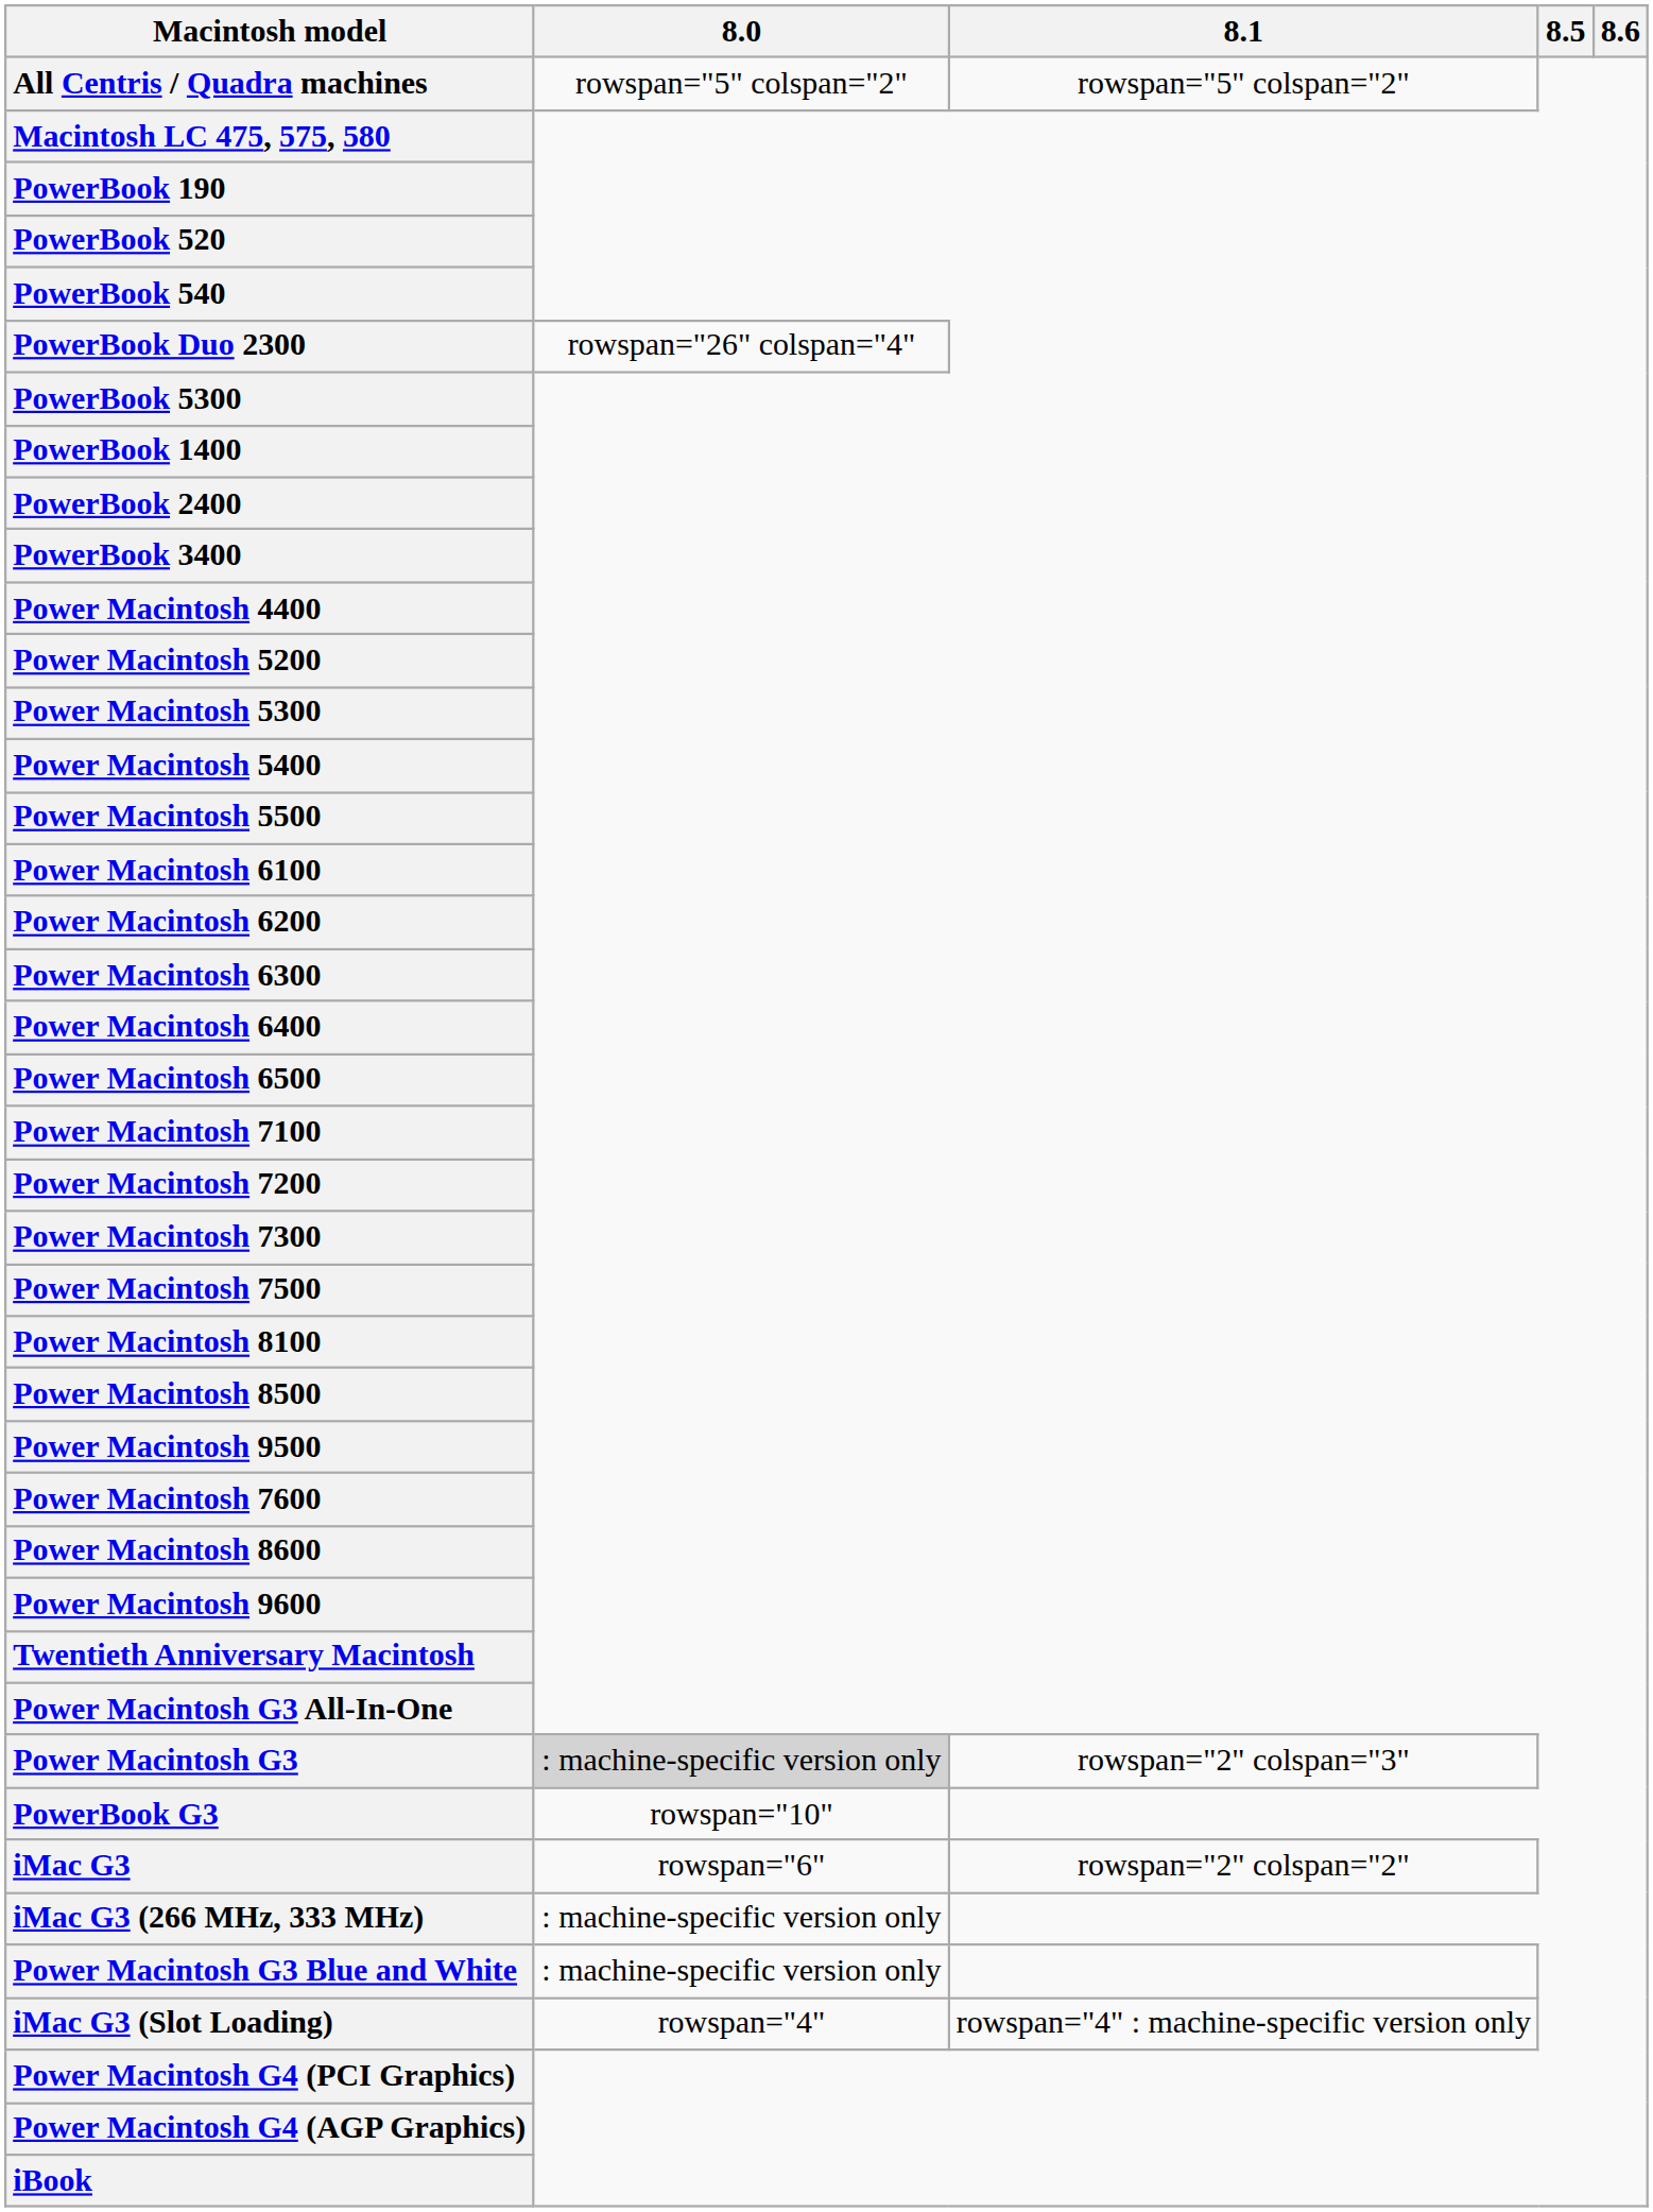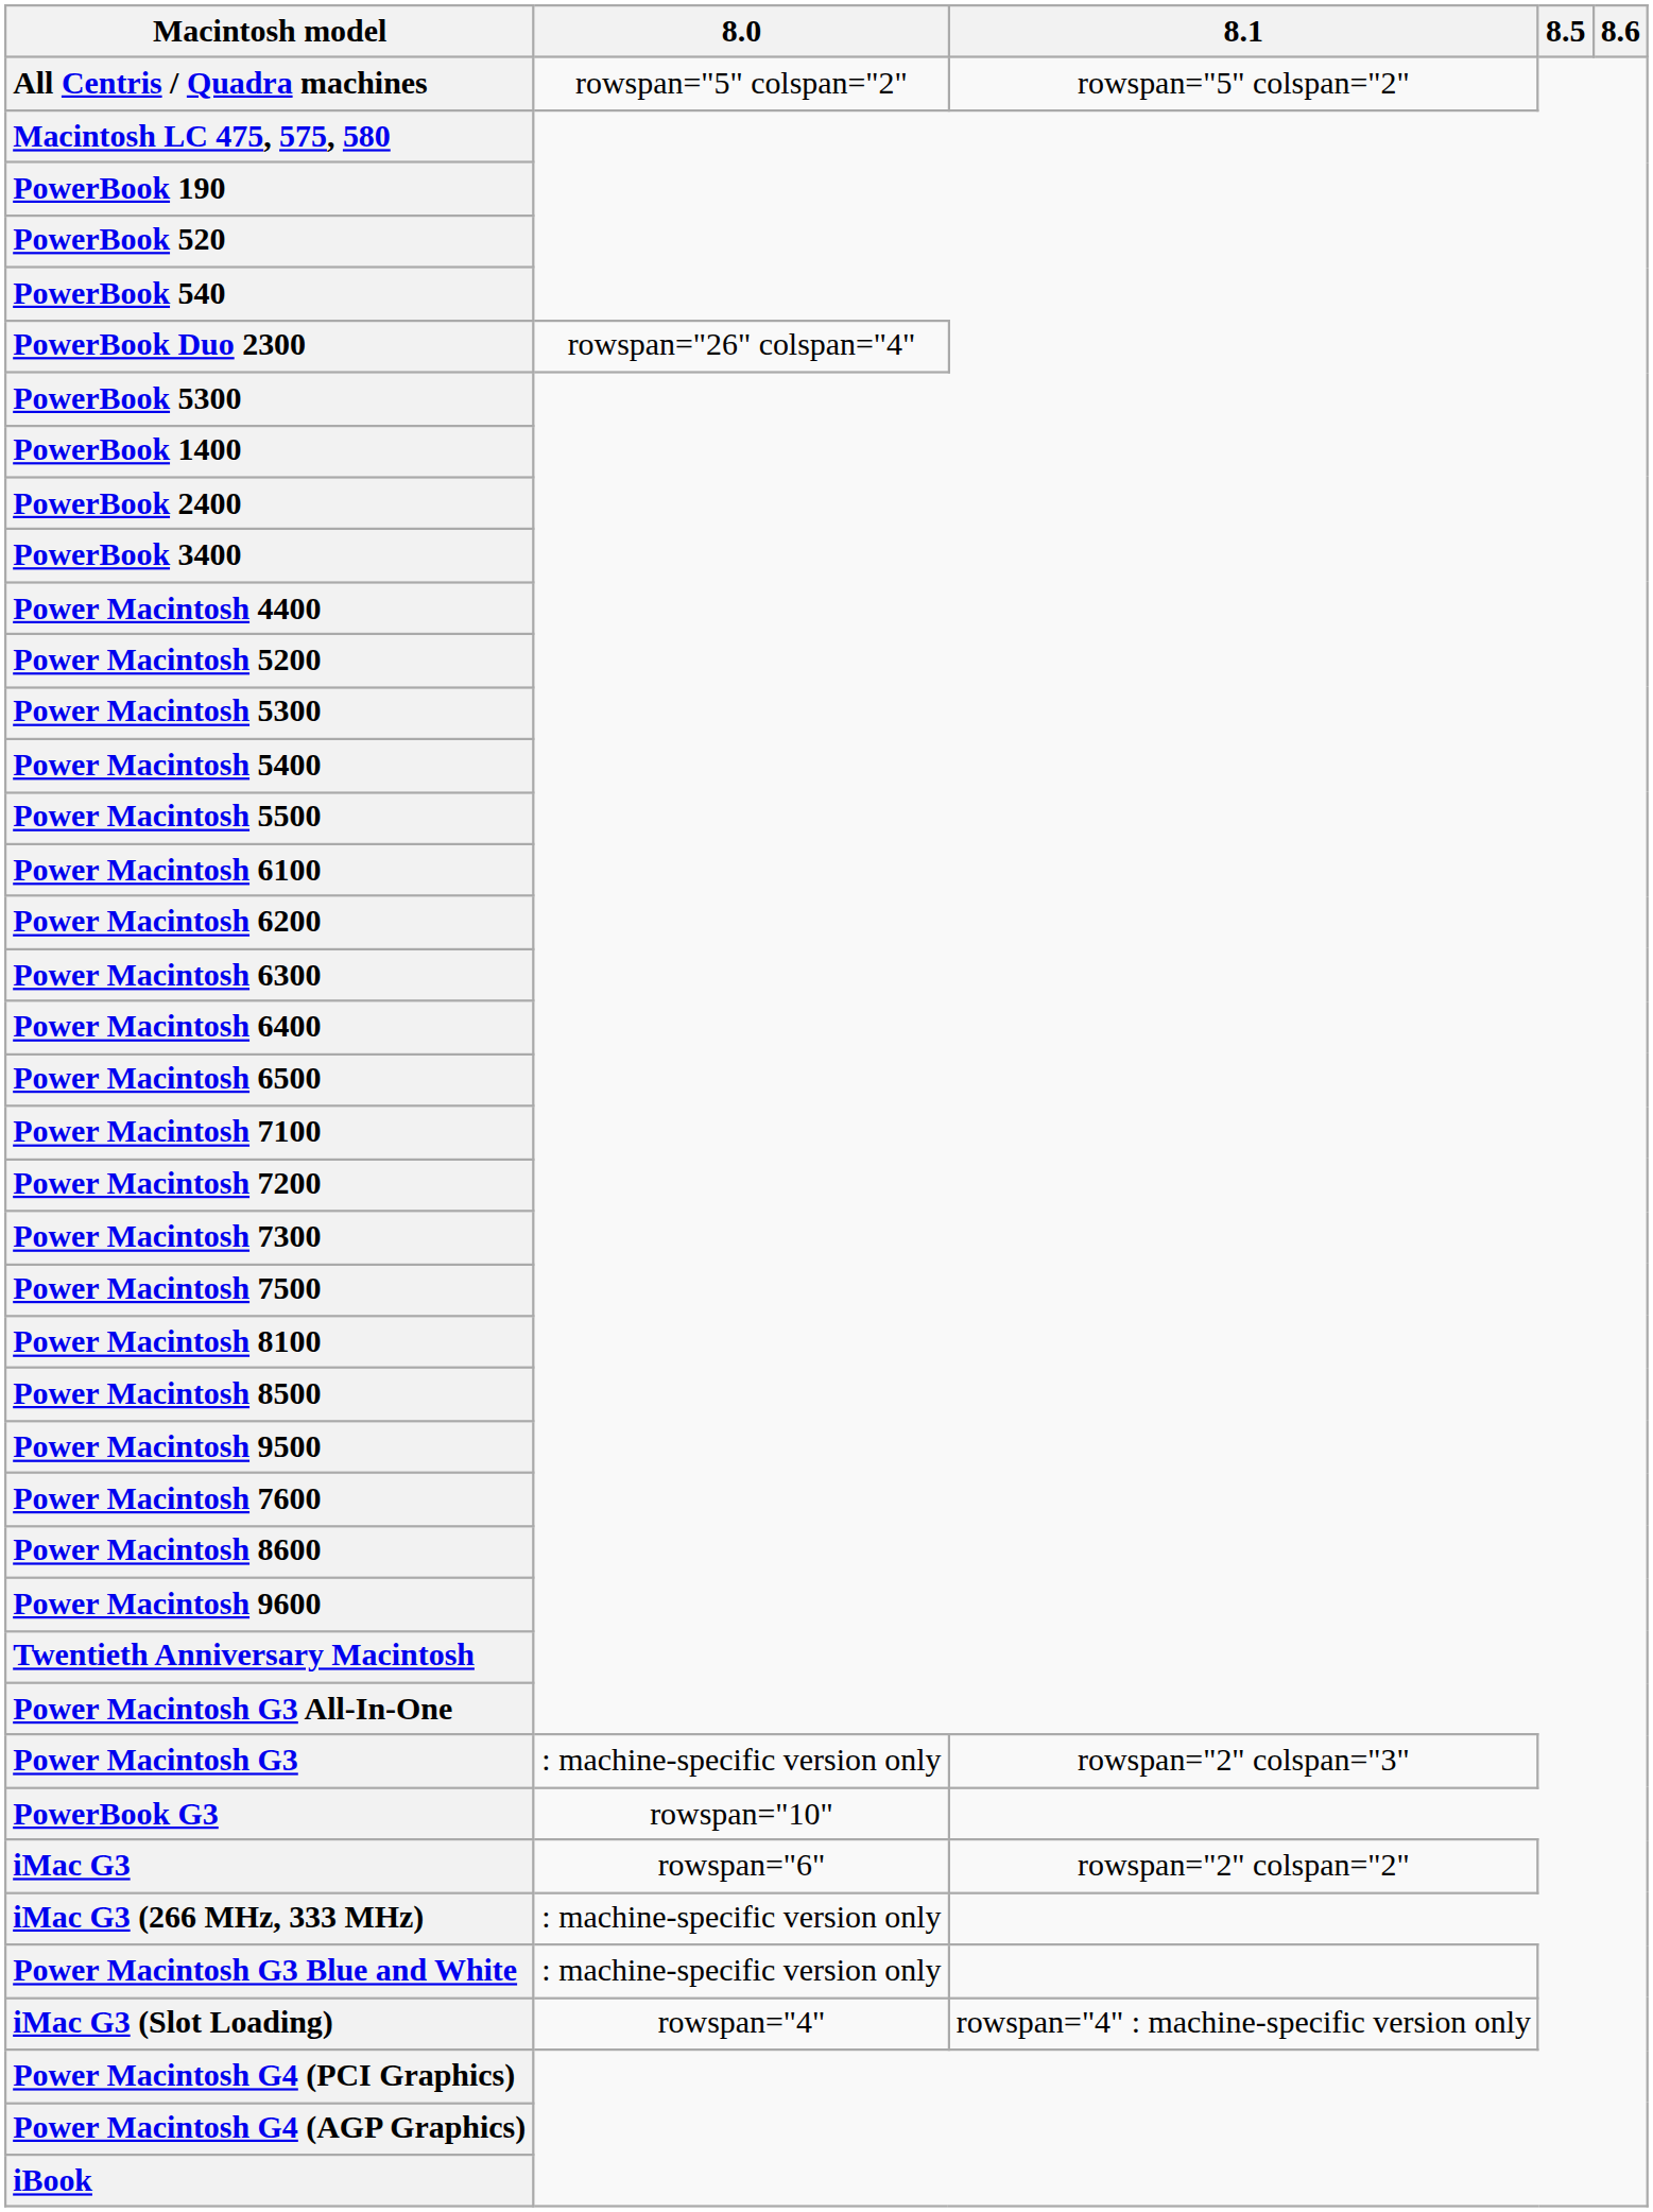Power Macintosh G3 | 8.0: lightgrey background -> no background
